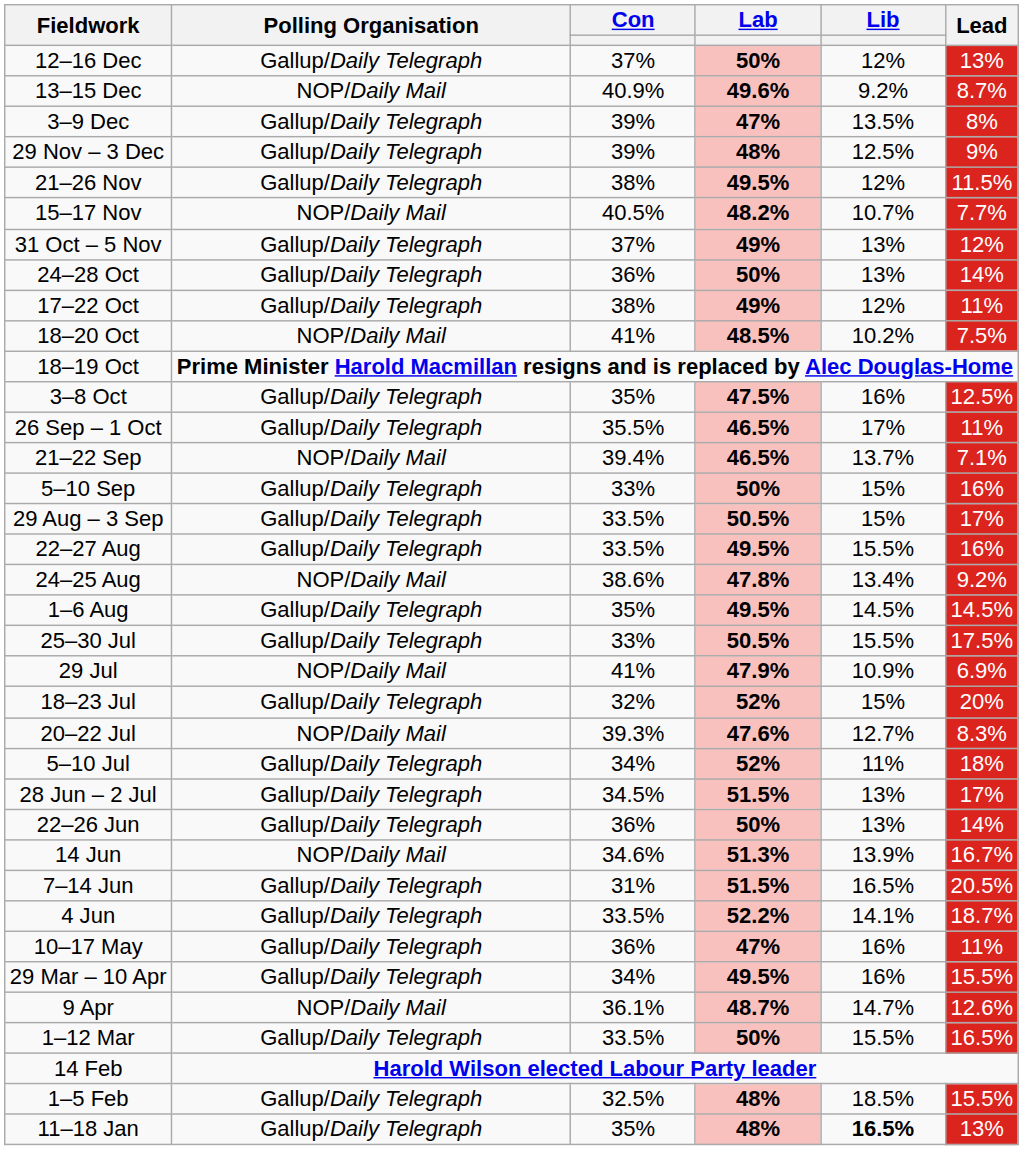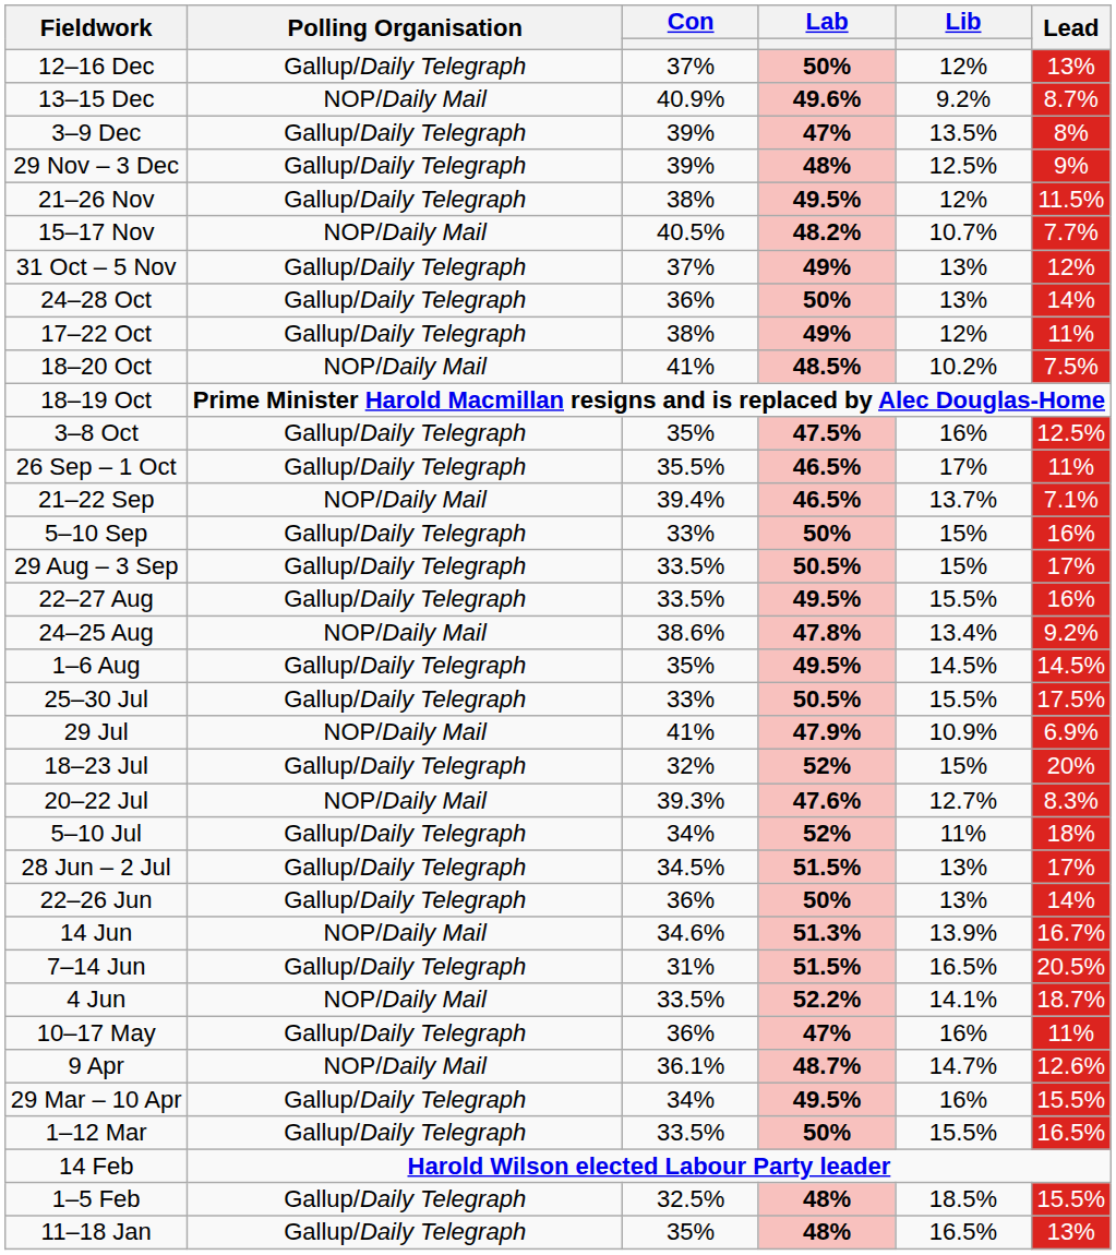4 Jun | Polling Organisation: Gallup/Daily Telegraph -> NOP/Daily Mail
rows swapped: 29 Mar – 10 Apr <-> 9 Apr
11–18 Jan | Lib: bold -> normal
